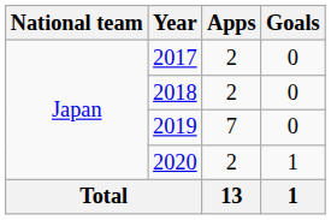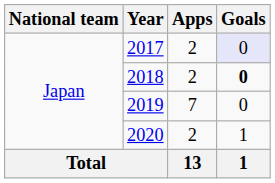2017 | Goals: no background -> lavender background
2018 | Goals: normal -> bold
